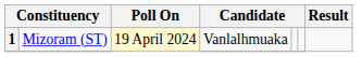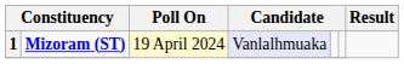1 | column 2: normal -> bold
1 | column 4: no background -> lavender background
